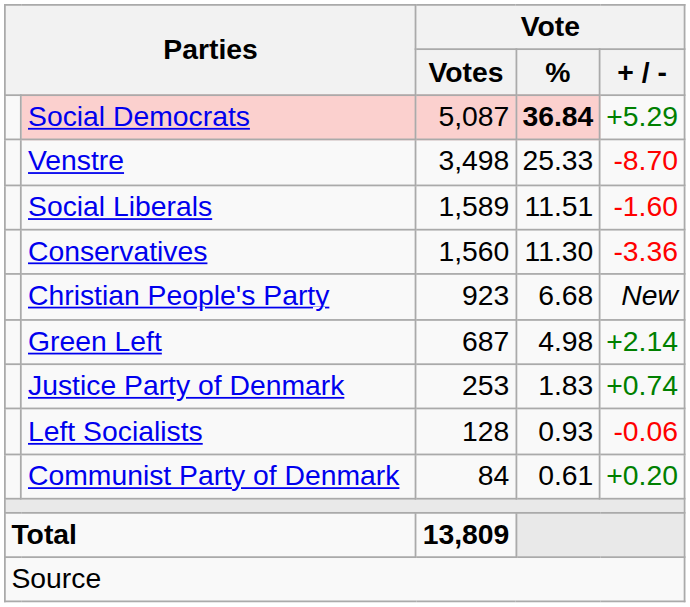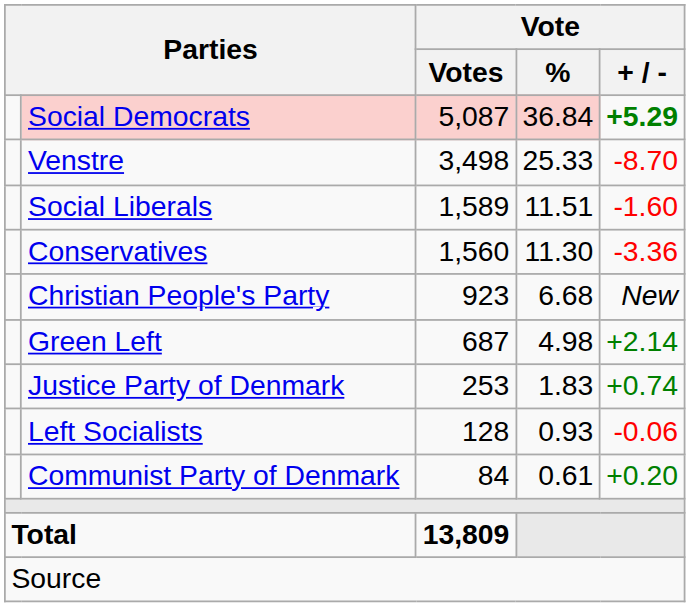Social Democrats | Vote / %: bold -> normal
Social Democrats | Vote / + / -: normal -> bold
